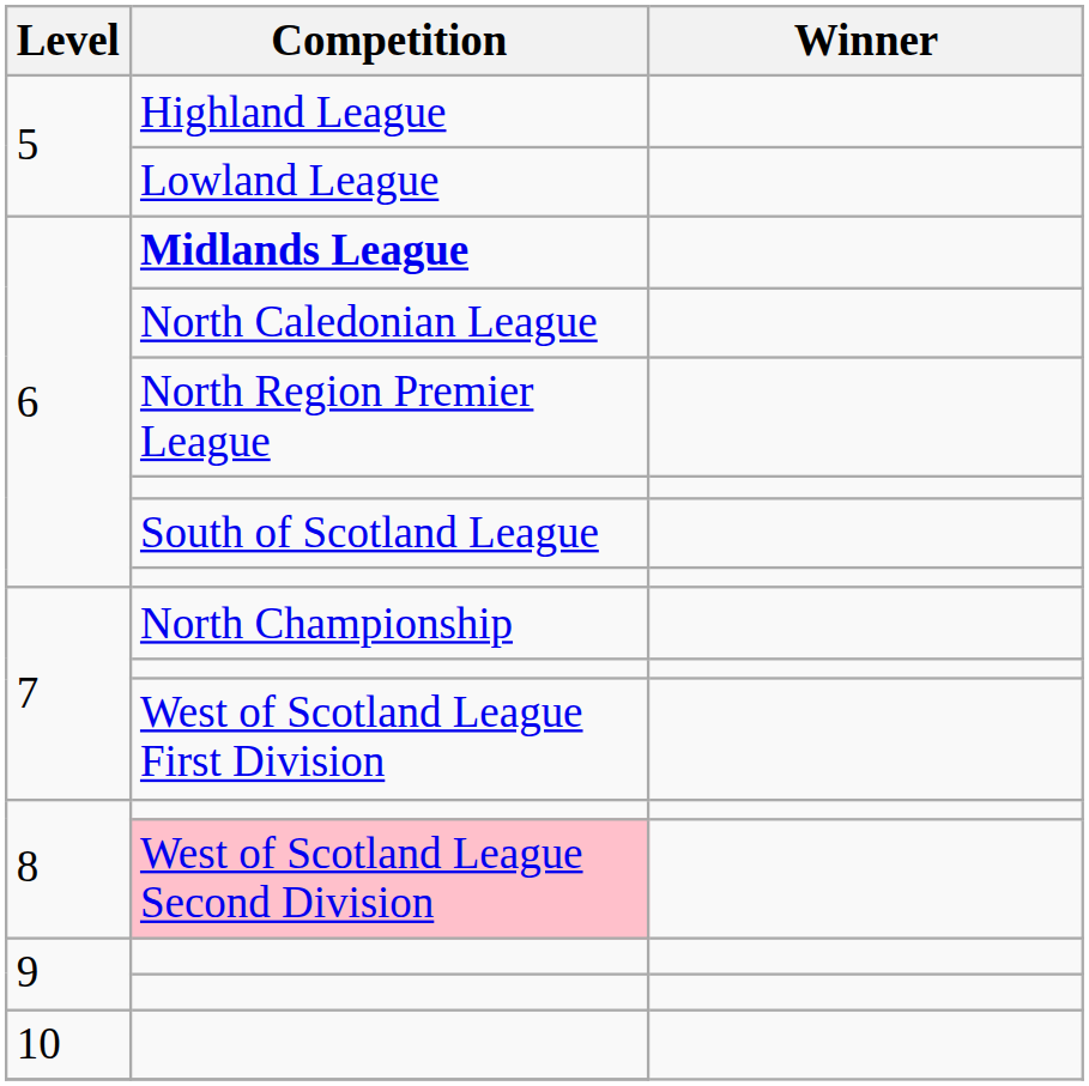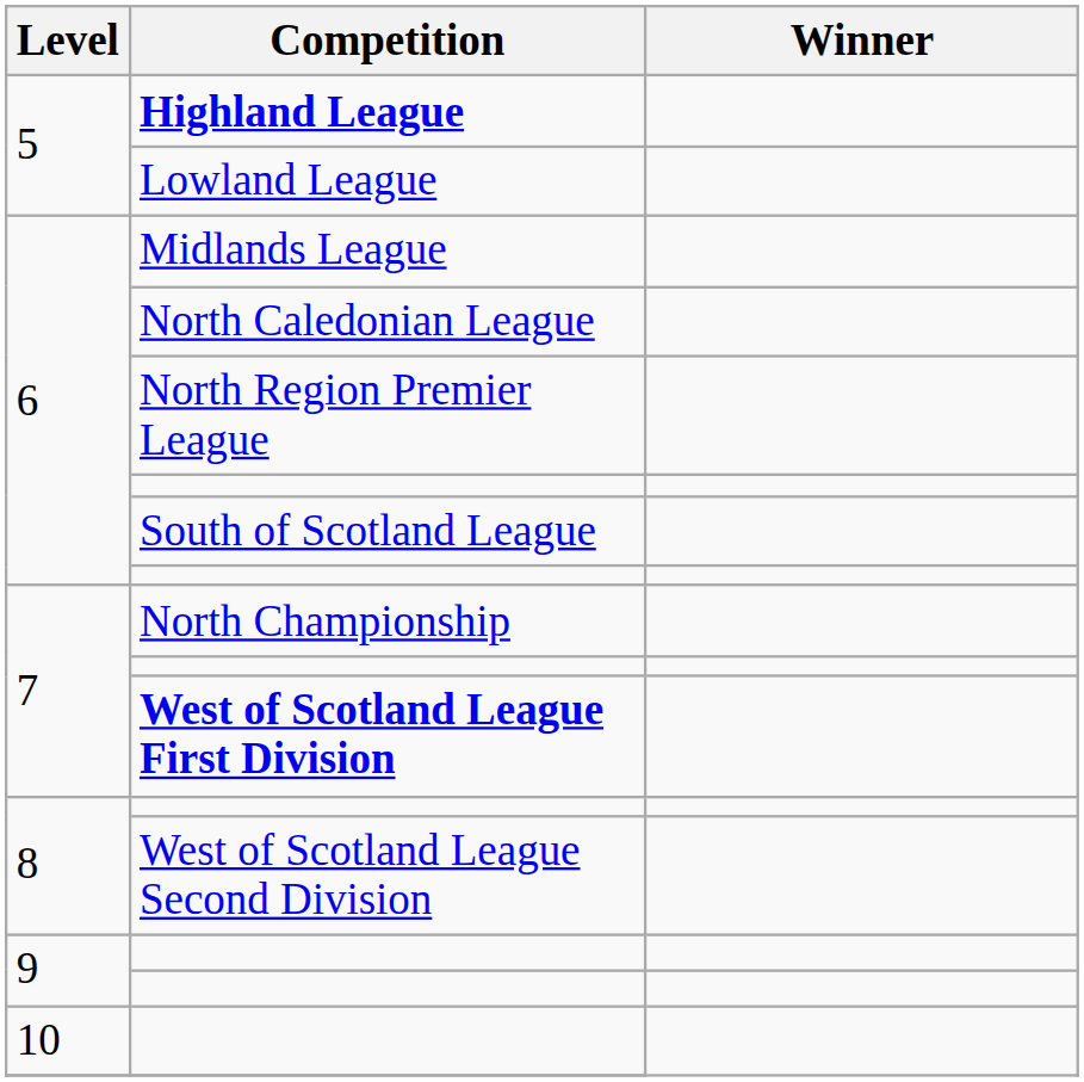Highland League | Competition: normal -> bold
Midlands League | Competition: bold -> normal
West of Scotland League First Division | Competition: normal -> bold
West of Scotland League Second Division | Competition: pink background -> no background
